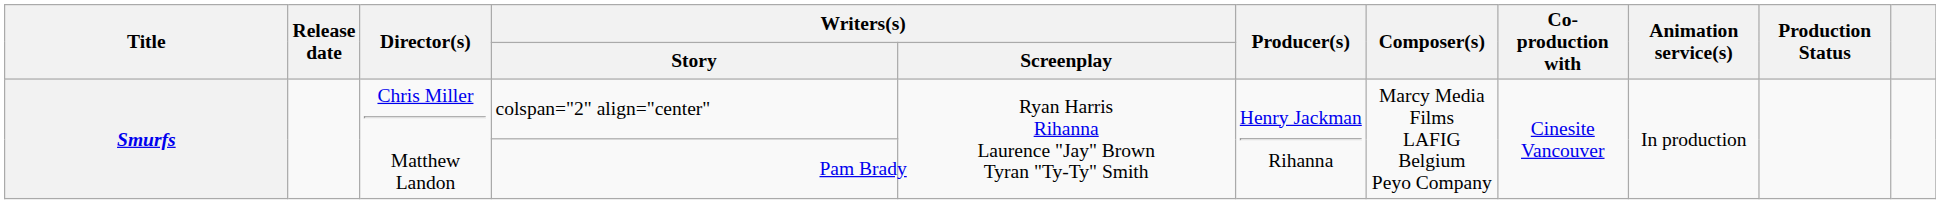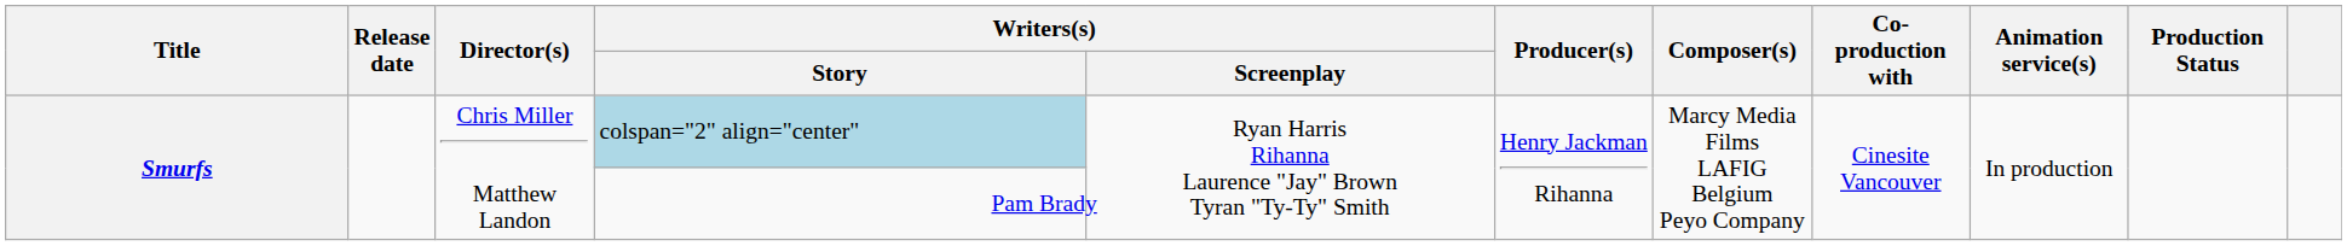colspan="2" align="center" | Writers(s) / Story: no background -> lightblue background
